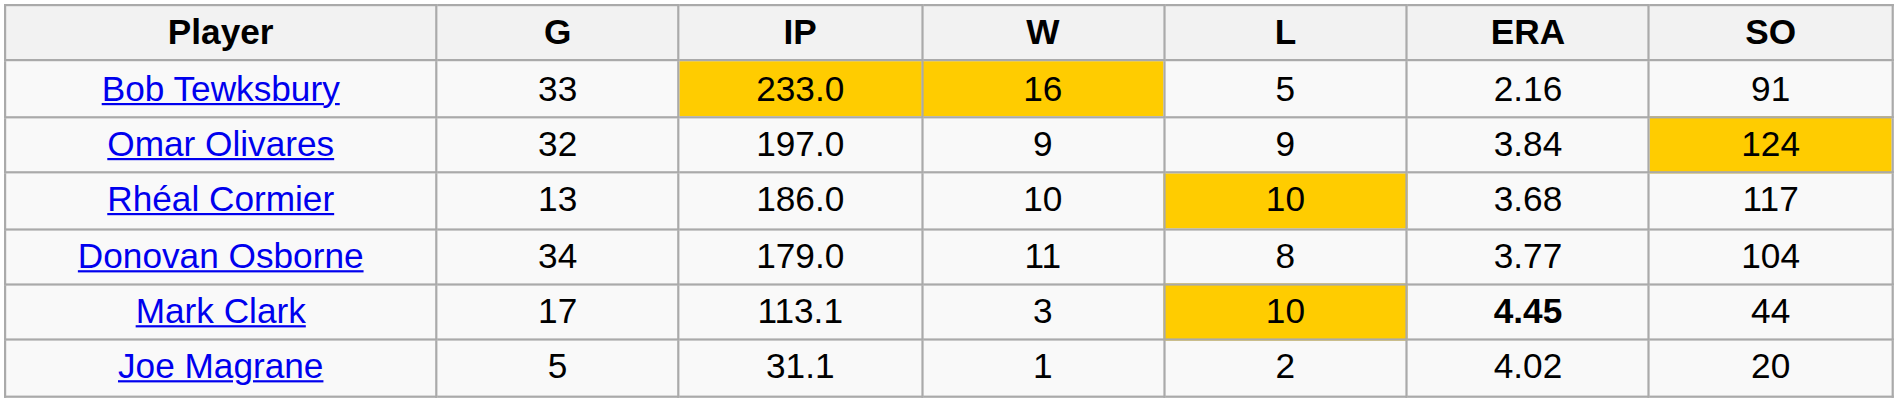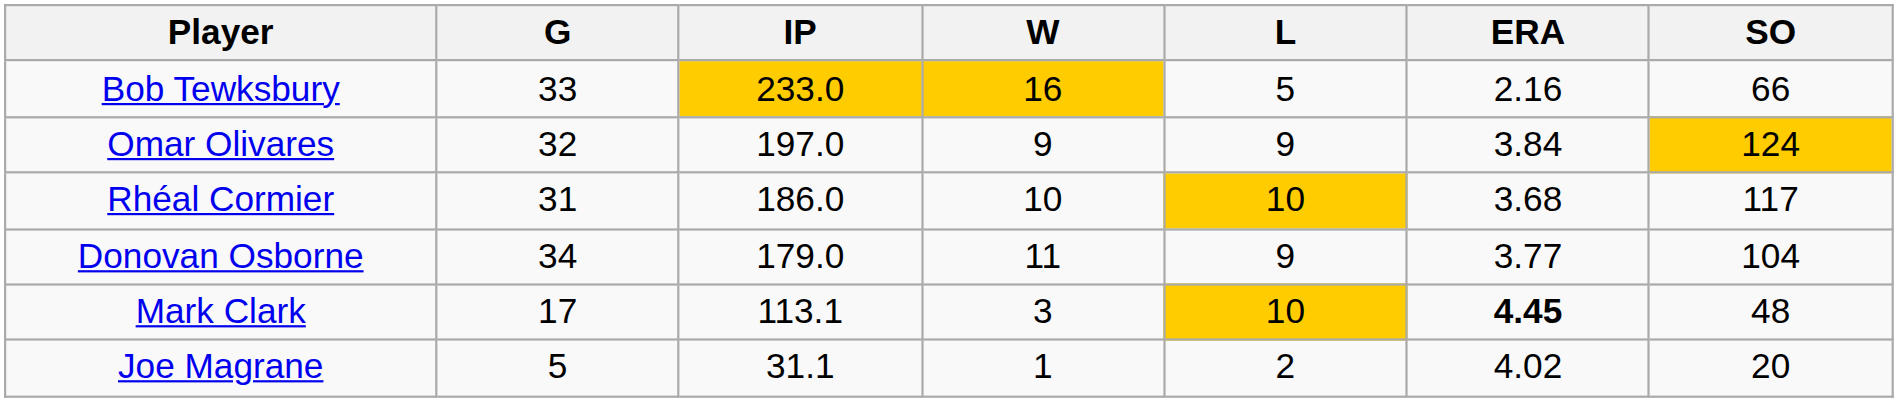Bob Tewksbury | SO: 91 -> 66
Rhéal Cormier | G: 13 -> 31
Donovan Osborne | L: 8 -> 9
Mark Clark | SO: 44 -> 48
